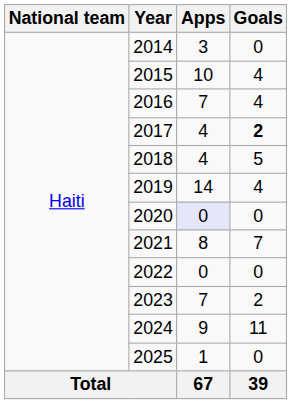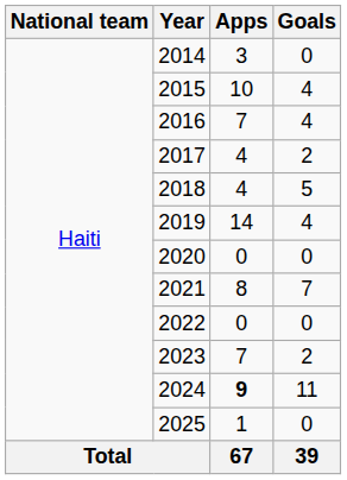2017 | Goals: bold -> normal
2020 | Apps: lavender background -> no background
2024 | Apps: normal -> bold
